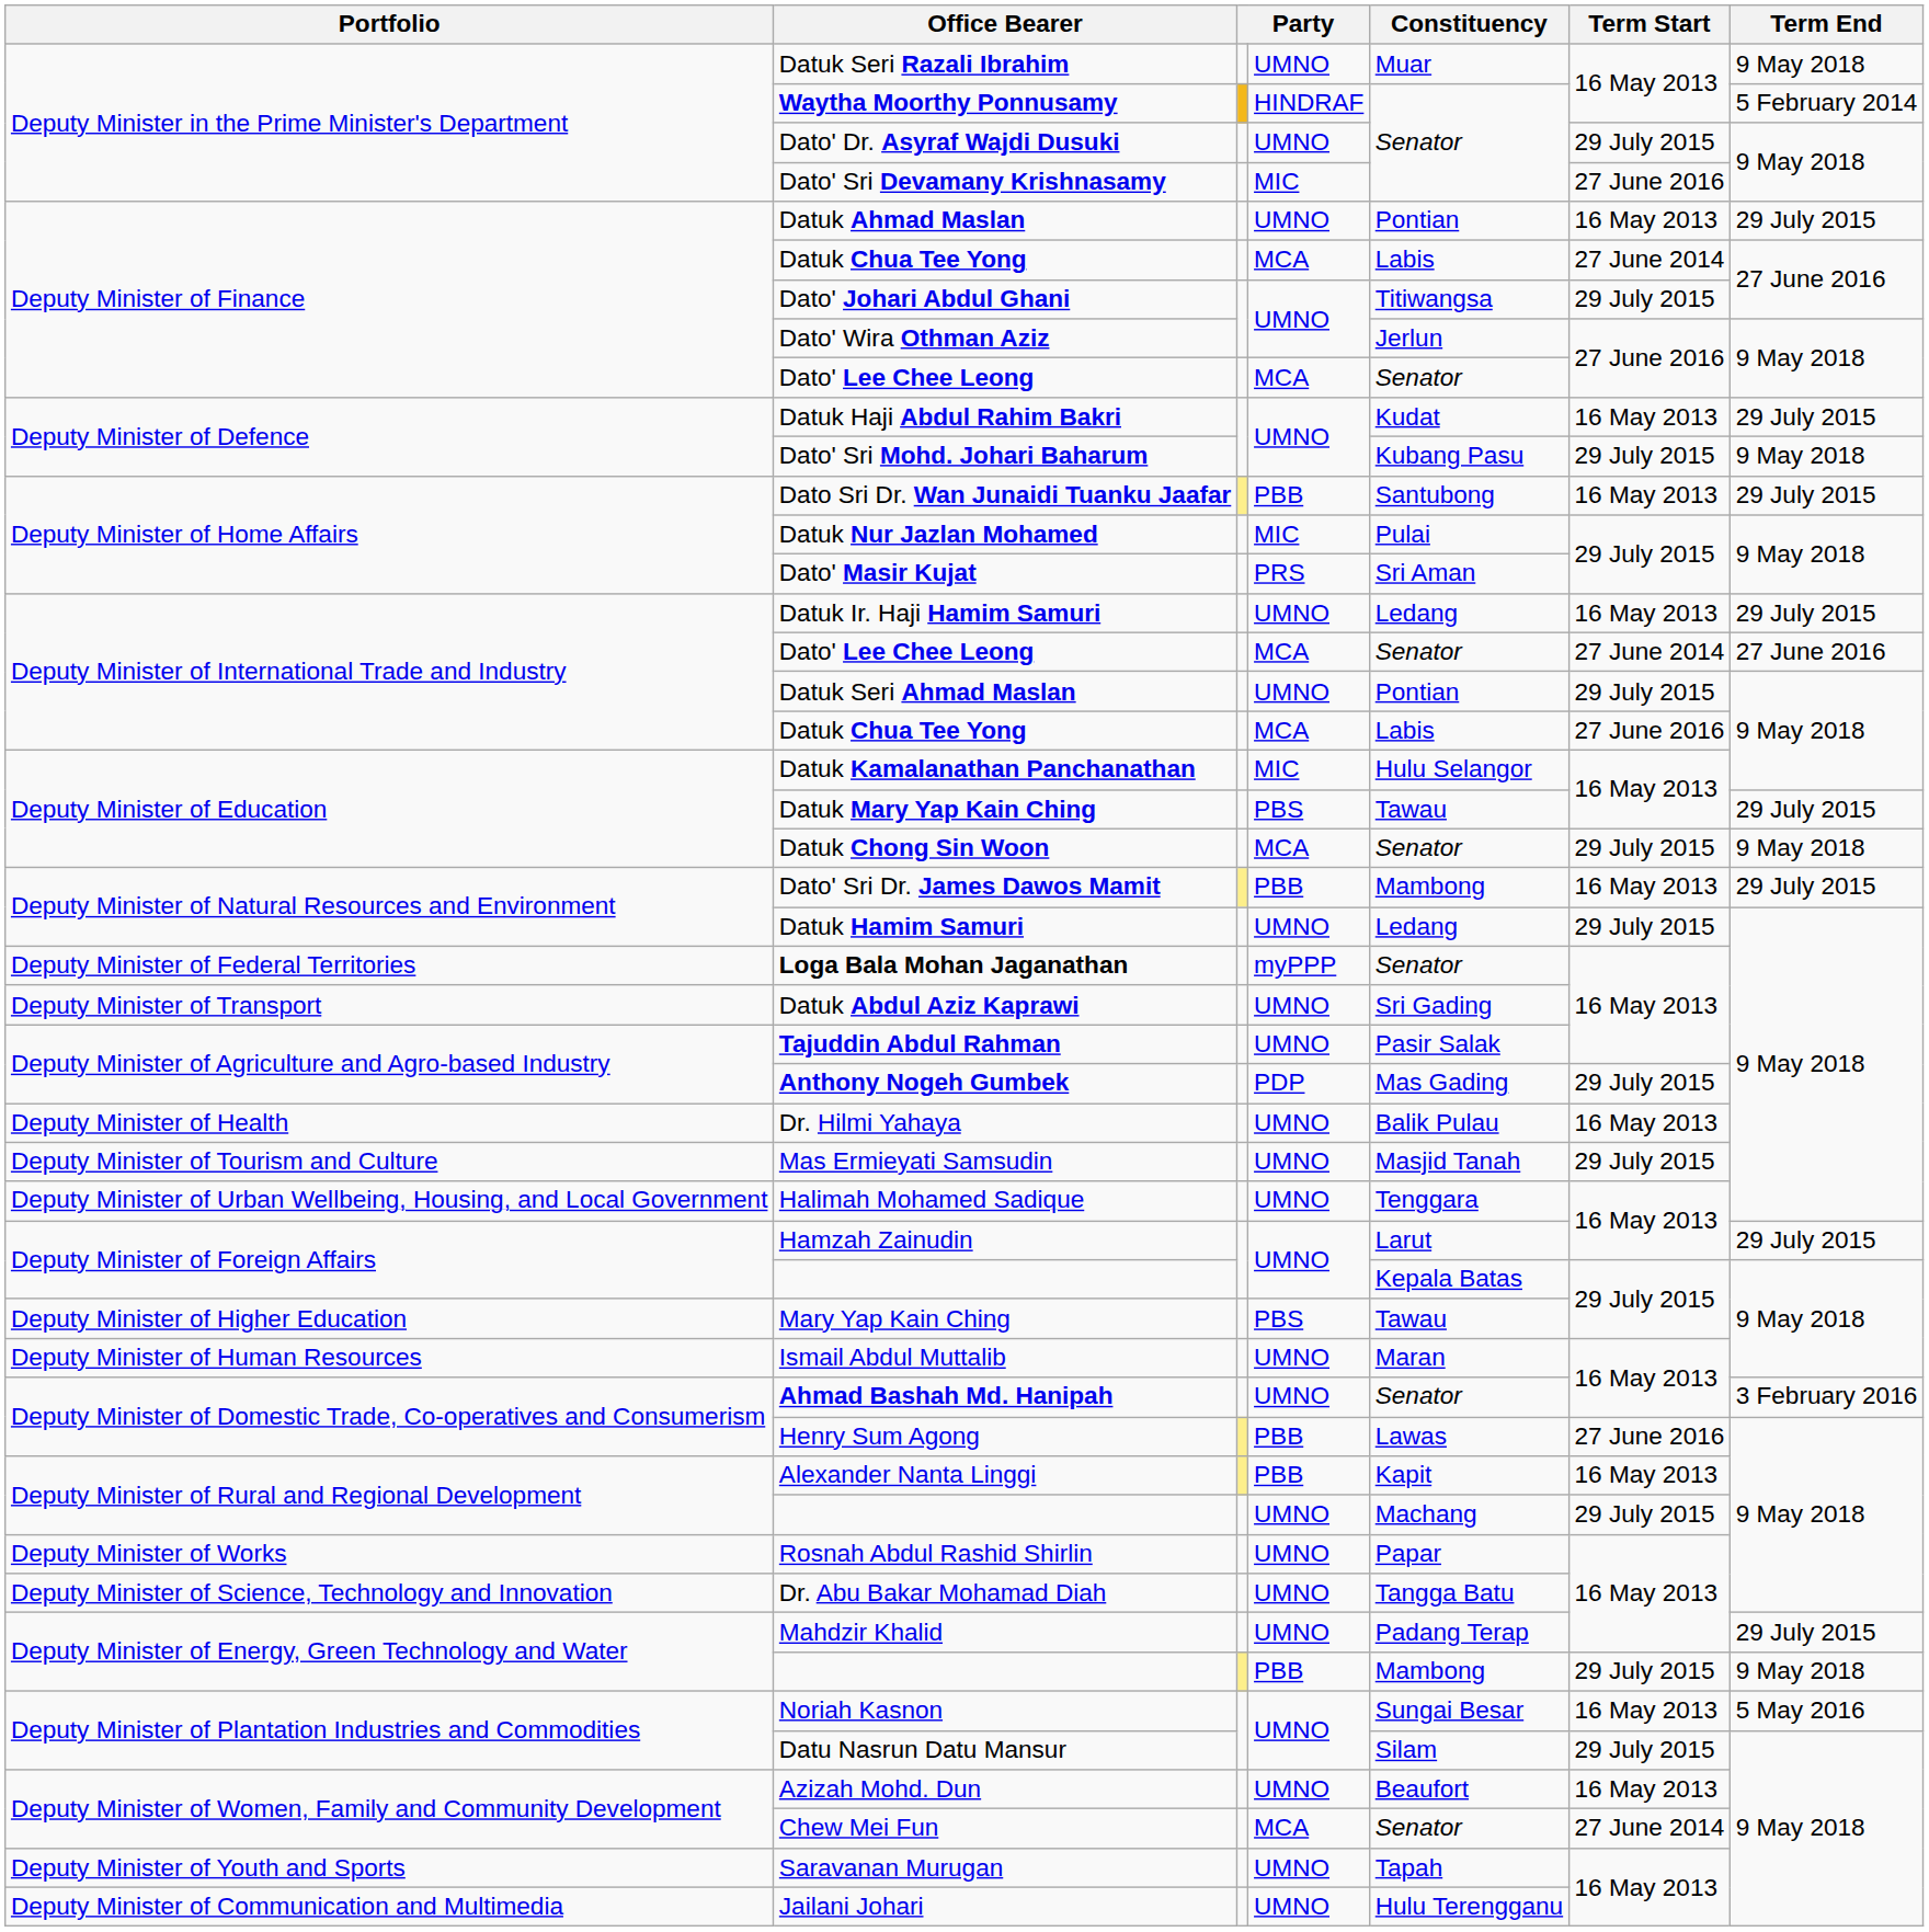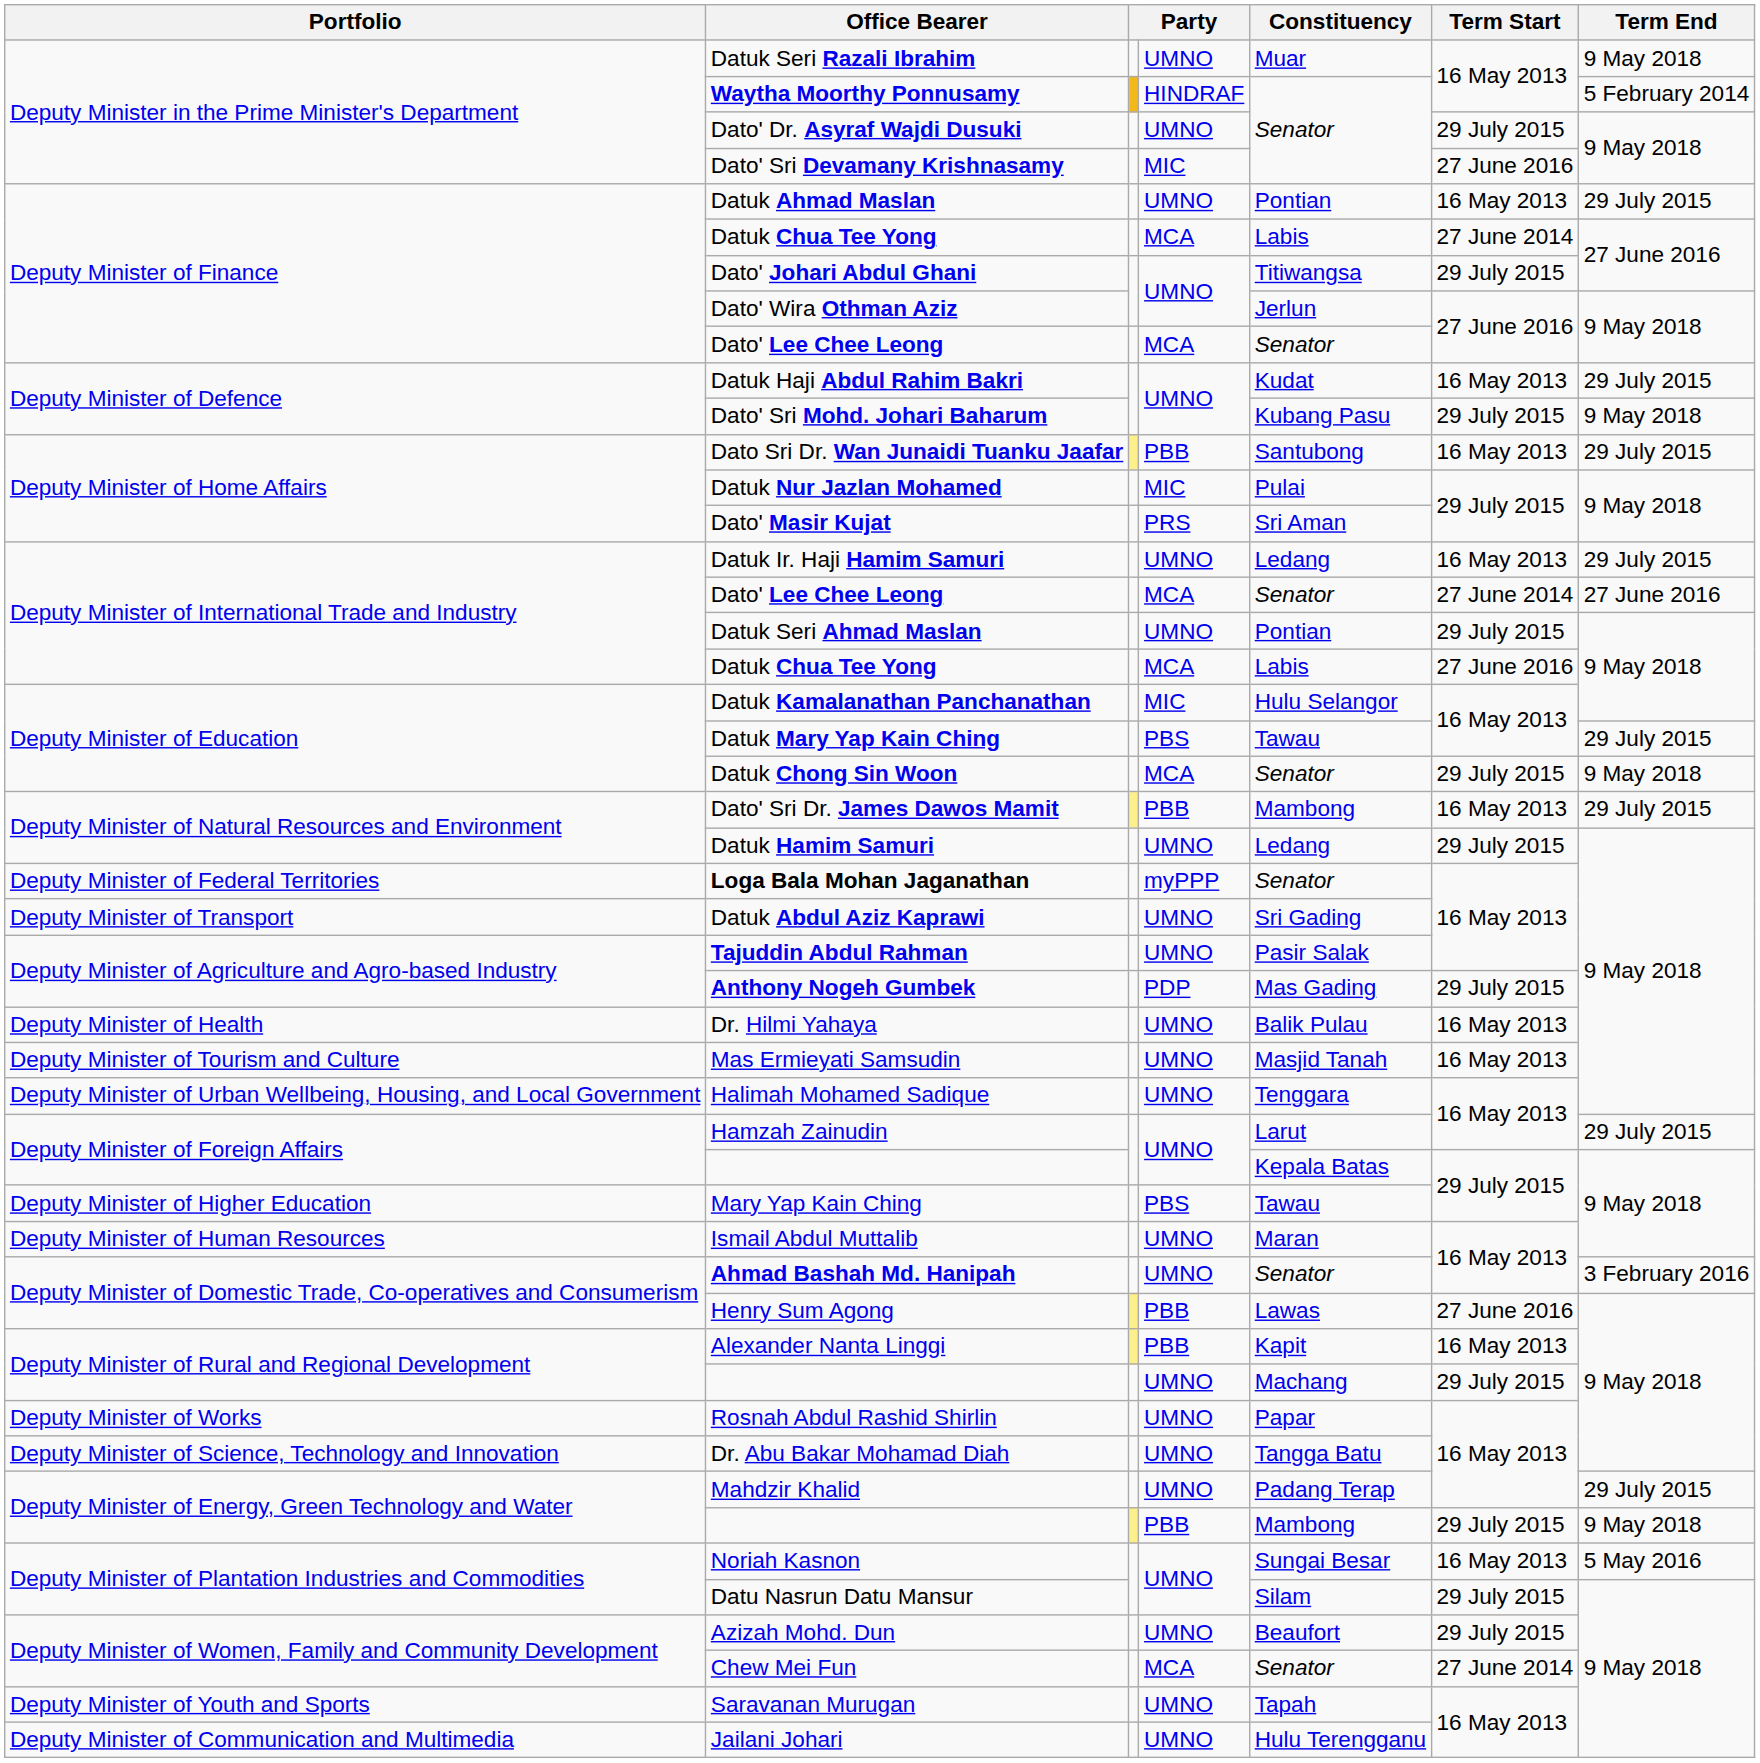Mas Ermieyati Samsudin | Term Start: 29 July 2015 -> 16 May 2013
Azizah Mohd. Dun | Term Start: 16 May 2013 -> 29 July 2015
